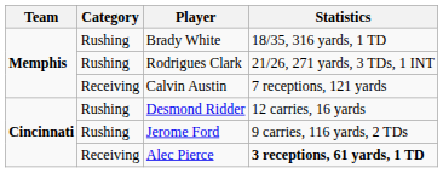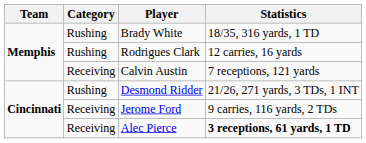Rodrigues Clark | Statistics: 21/26, 271 yards, 3 TDs, 1 INT -> 12 carries, 16 yards
Desmond Ridder | Statistics: 12 carries, 16 yards -> 21/26, 271 yards, 3 TDs, 1 INT
Jerome Ford | Category: Rushing -> Receiving
